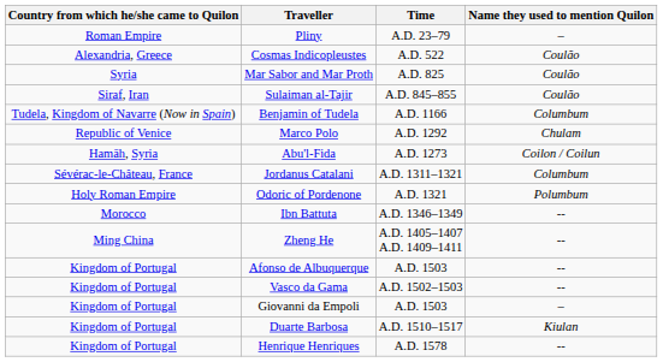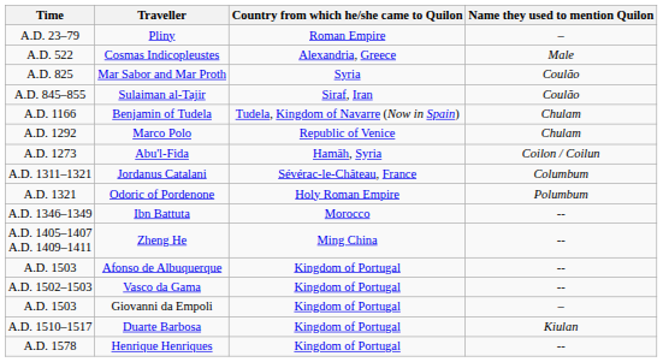columns swapped: Time <-> Country from which he/she came to Quilon
Cosmas Indicopleustes | Name they used to mention Quilon: Coulão -> Male
Benjamin of Tudela | Name they used to mention Quilon: Columbum -> Chulam
